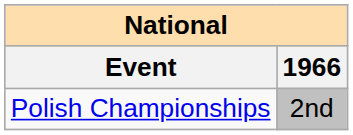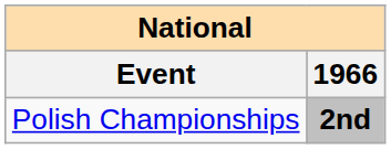Polish Championships | 1966: normal -> bold
